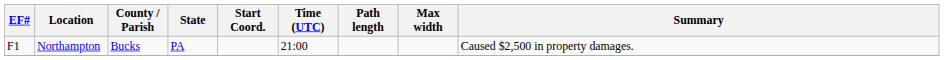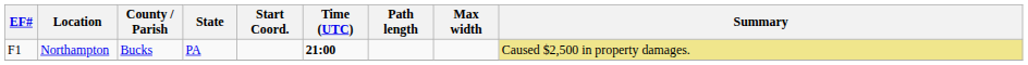Northampton | Time (UTC): normal -> bold
Northampton | Summary: no background -> khaki background
